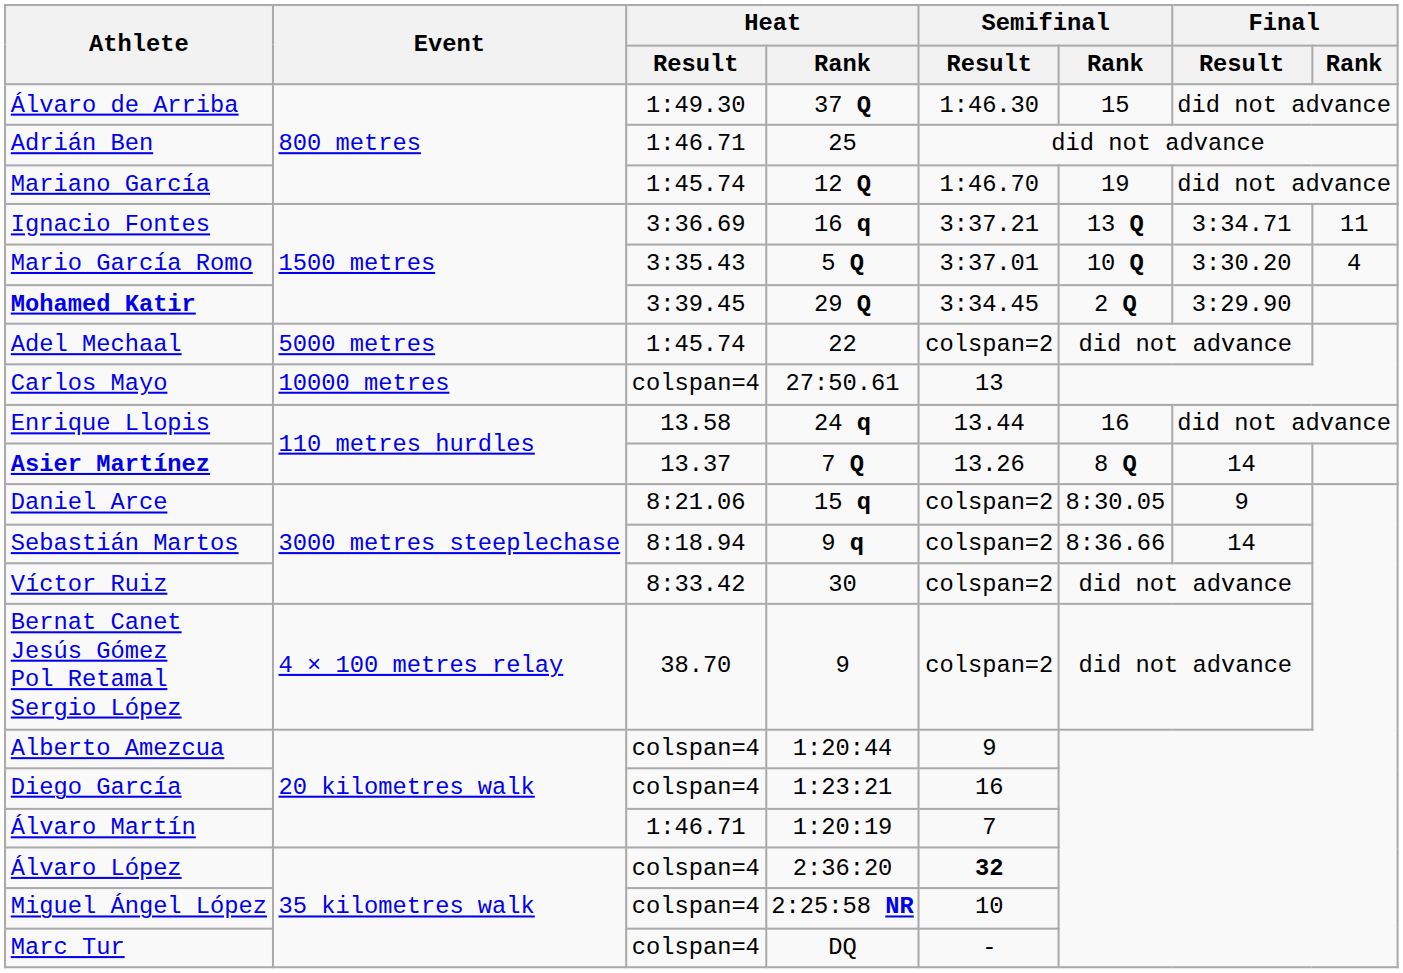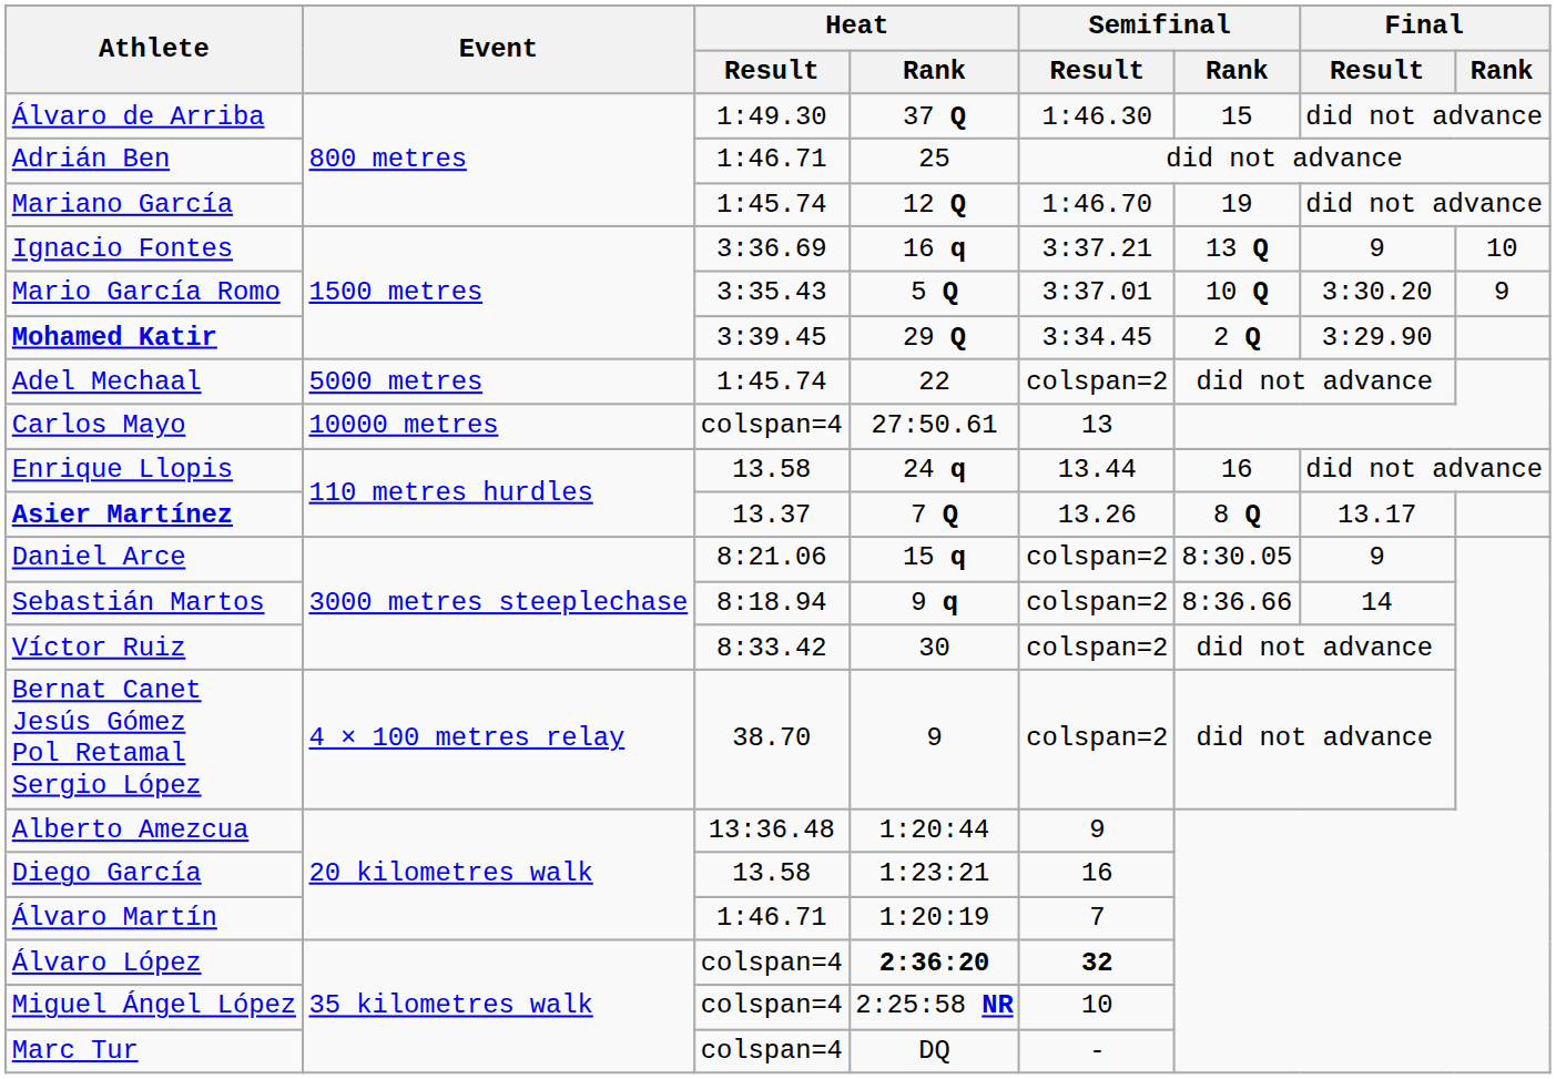Ignacio Fontes | Final / Result: 3:34.71 -> 9
Ignacio Fontes | Final / Rank: 11 -> 10
Mario García Romo | Final / Rank: 4 -> 9
Asier Martínez | Final / Result: 14 -> 13.17
Alberto Amezcua | Heat / Result: colspan=4 -> 13:36.48
Diego García | Heat / Result: colspan=4 -> 13.58
Álvaro López | Heat / Rank: normal -> bold
